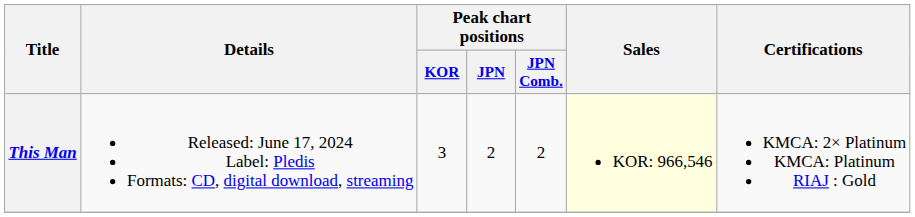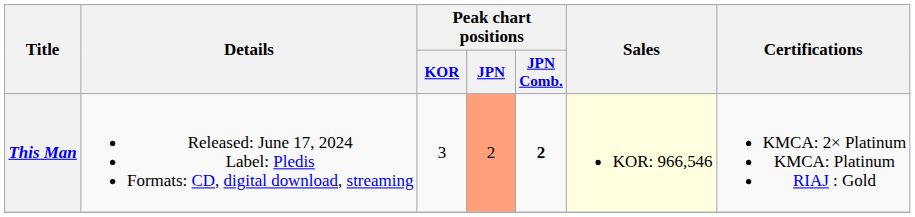This Man | Peak chart positions / JPN: no background -> lightsalmon background
This Man | Peak chart positions / JPN Comb.: normal -> bold
